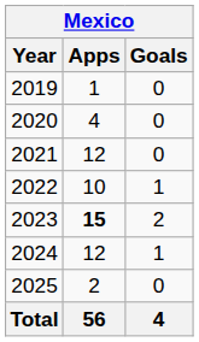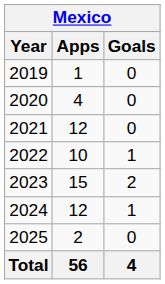2023 | Apps: bold -> normal
